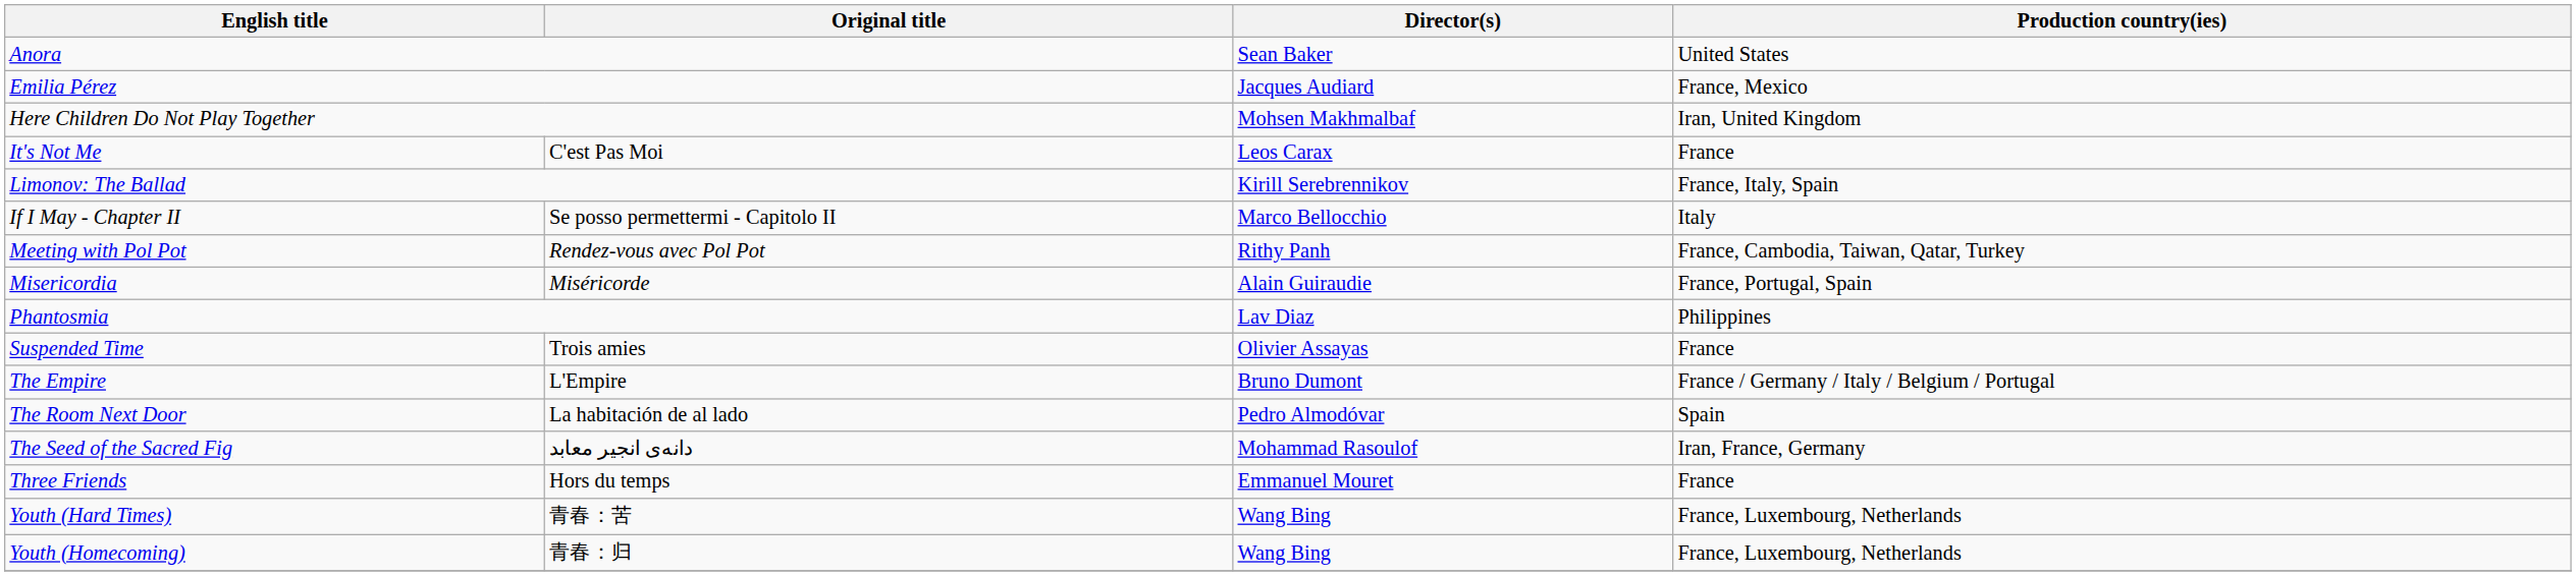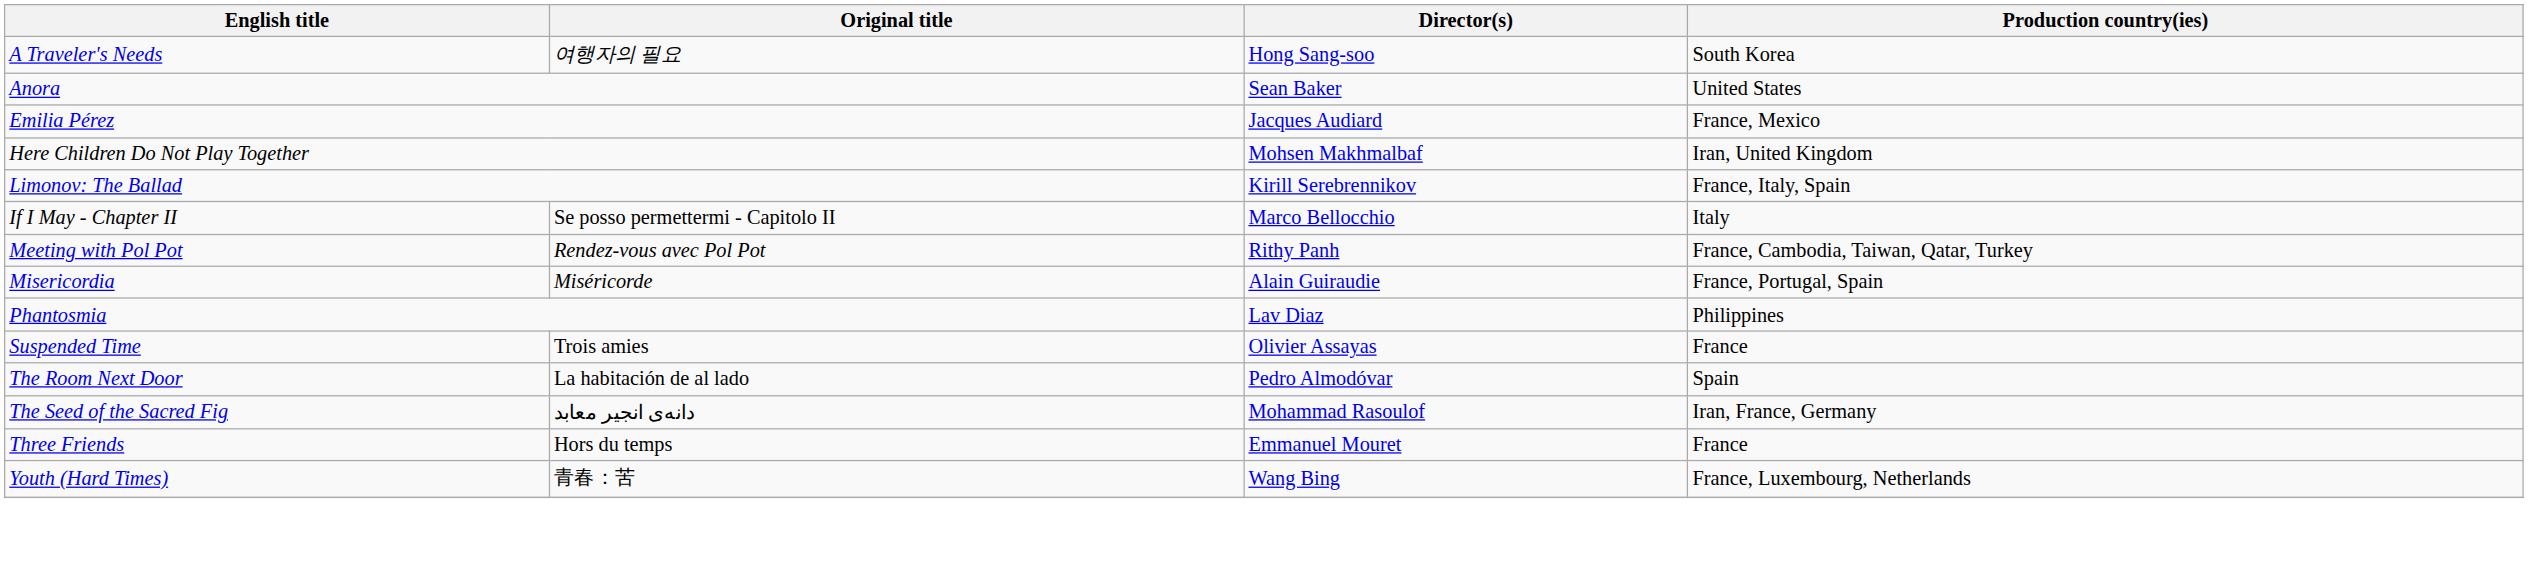+ row: A Traveler's Needs | 여행자의 필요 | Hong Sang-soo | South Korea
- row: It's Not Me | C'est Pas Moi | Leos Carax | France
- row: The Empire | L'Empire | Bruno Dumont | France / Germany / Italy / Belgium / Portugal
- row: Youth (Homecoming) | 青春：归 | Wang Bing | France, Luxembourg, Netherlands
